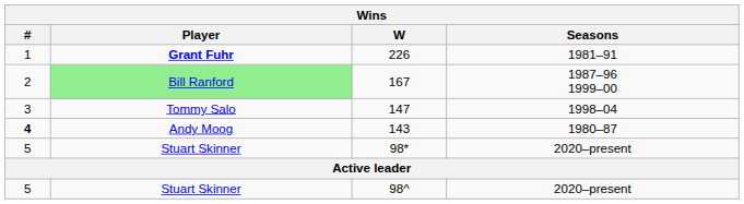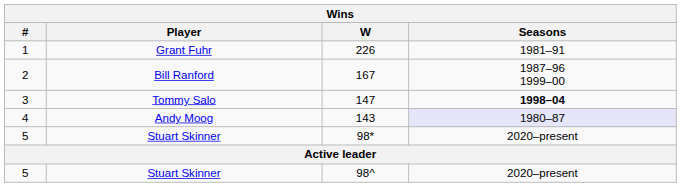226 | Player: bold -> normal
167 | Player: lightgreen background -> no background
147 | Seasons: normal -> bold
143 | #: bold -> normal
143 | Seasons: no background -> lavender background
